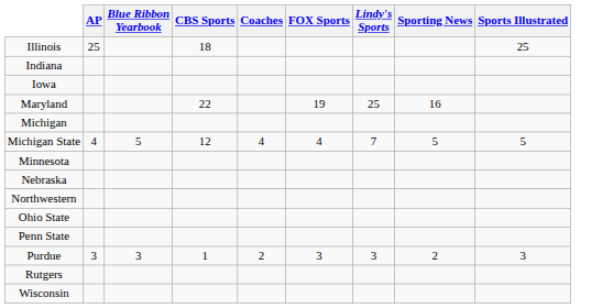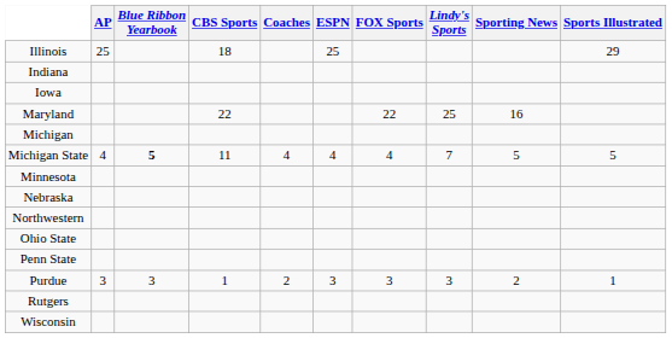+ column: ESPN | 25 | 4 | 3
Illinois | Sports Illustrated: 25 -> 29
Maryland | FOX Sports: 19 -> 22
Michigan State | Blue Ribbon Yearbook: normal -> bold
Michigan State | CBS Sports: 12 -> 11
Purdue | Sports Illustrated: 3 -> 1
